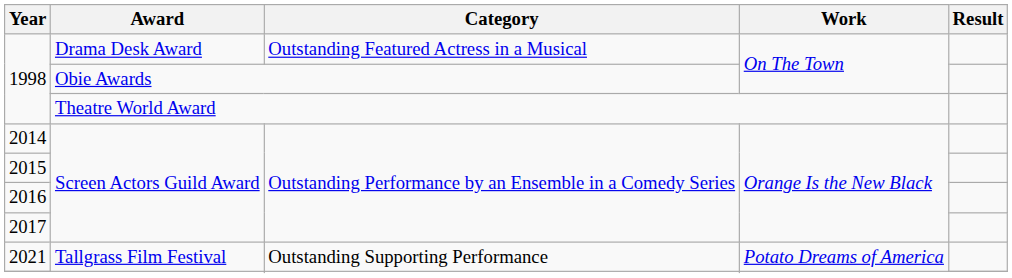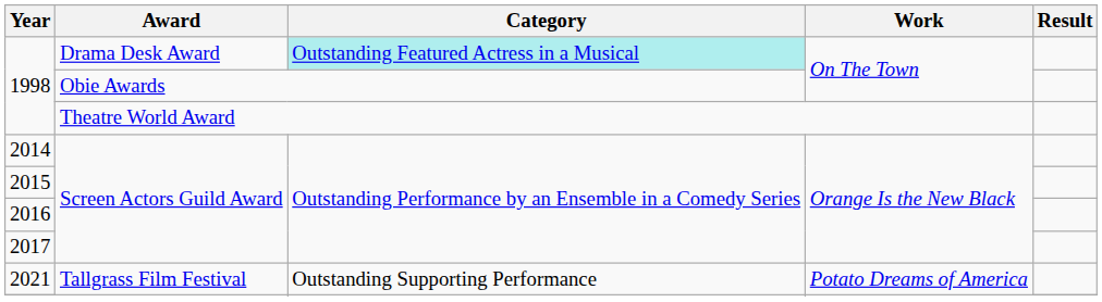1998 / Drama Desk Award | Category: no background -> paleturquoise background
